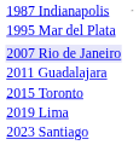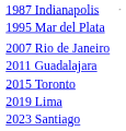2007 Rio de Janeiro | column 1: lavender background -> no background
